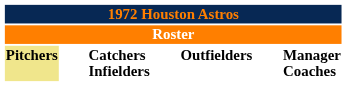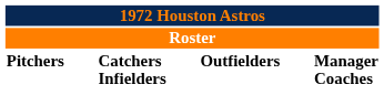Pitchers | column 1: khaki background -> no background
